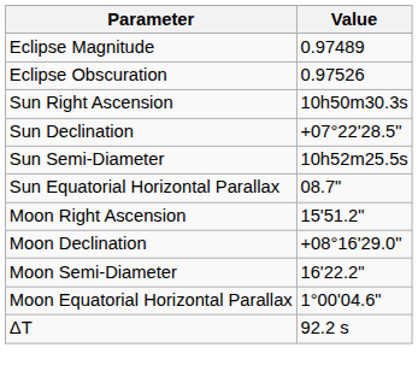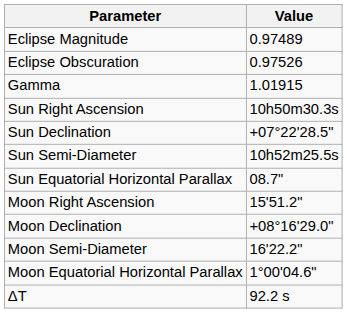+ row: Gamma | 1.01915
